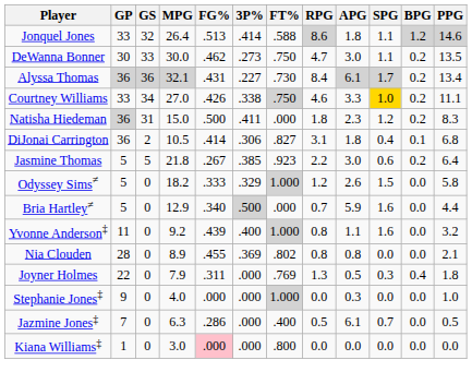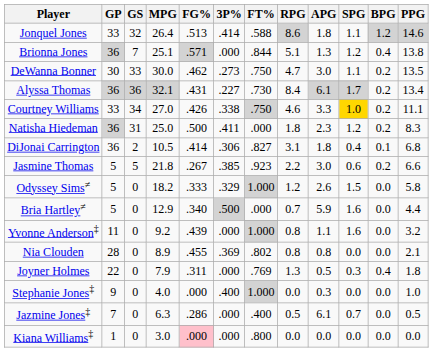+ row: Brionna Jones | 36 | 7 | 25.1 | .571 | .000 | .844 | 5.1 | 1.3 | 1.2 | 0.4 | 13.8
Natisha Hiedeman | MPG: 15.0 -> 25.0
Jasmine Thomas | PPG: 6.4 -> 6.6
Yvonne Anderson‡ | 3P%: .400 -> .000
Stephanie Jones‡ | 3P%: .000 -> .400
